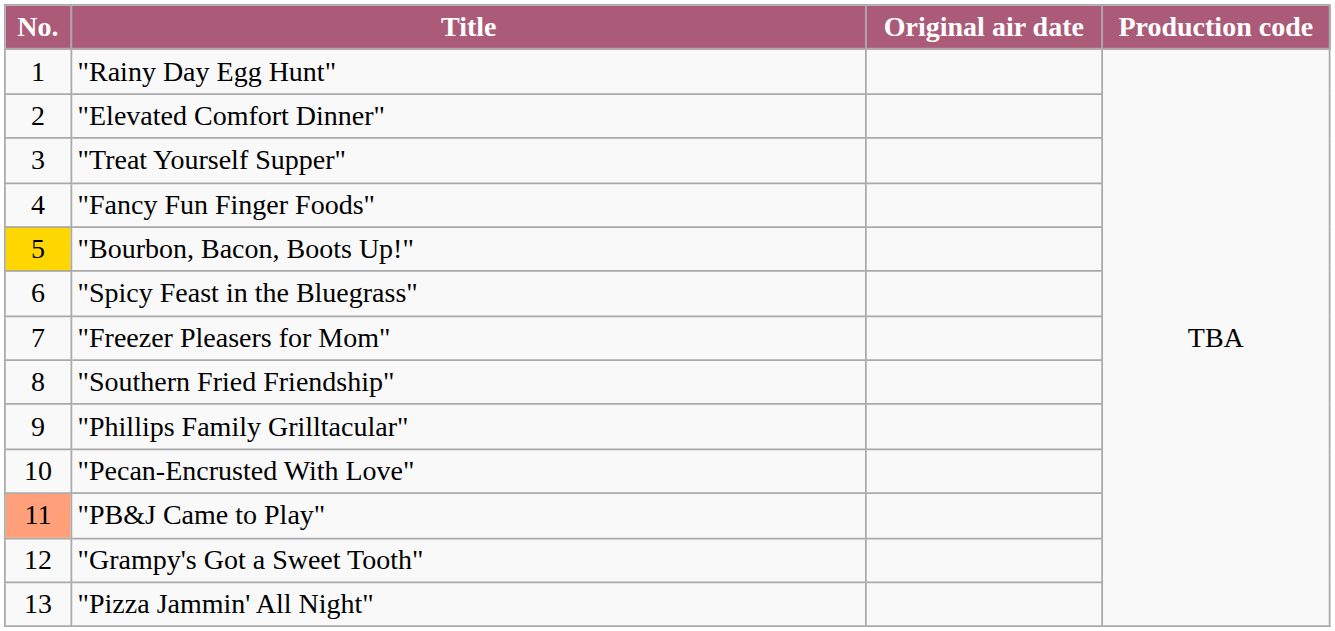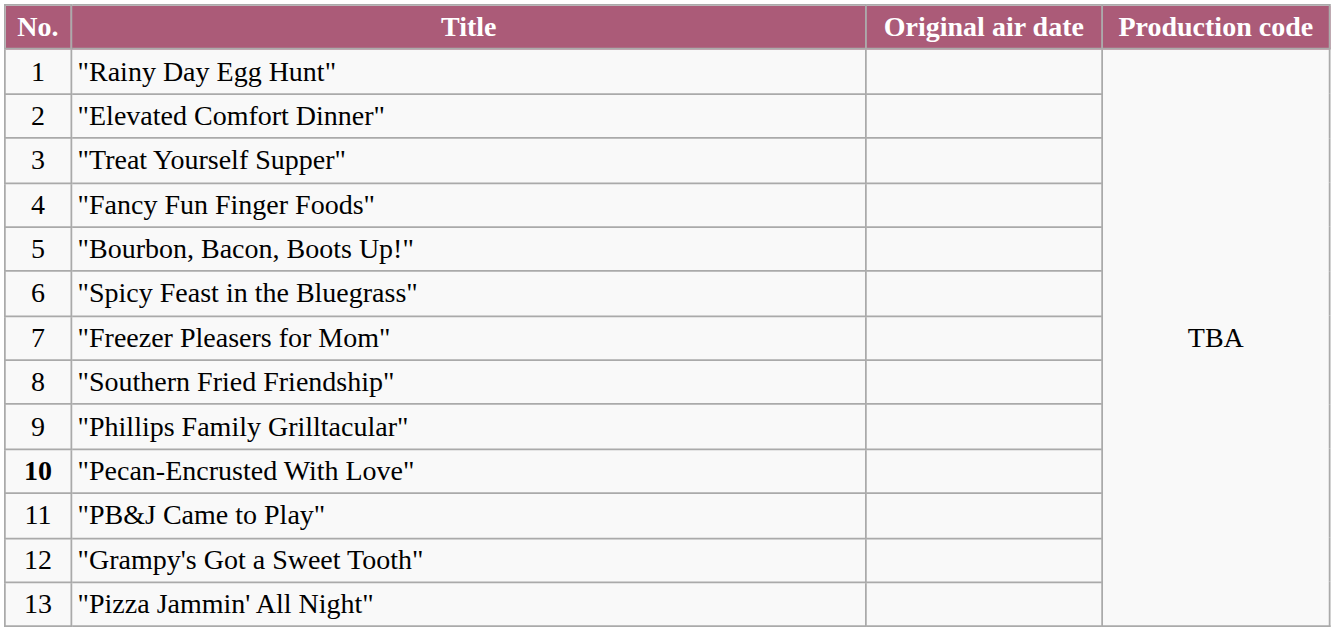"Bourbon, Bacon, Boots Up!" | No.: gold background -> no background
"Pecan-Encrusted With Love" | No.: normal -> bold
"PB&J Came to Play" | No.: lightsalmon background -> no background
